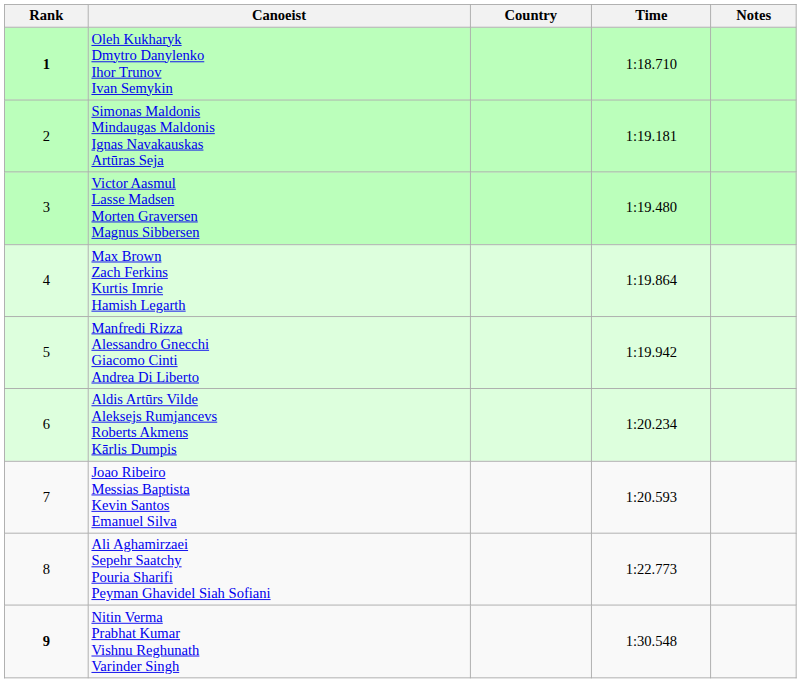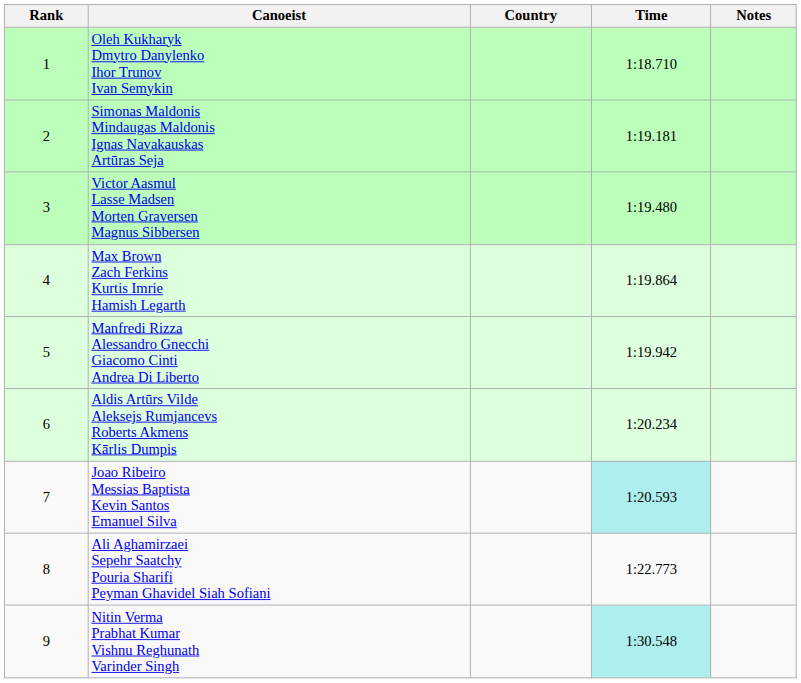Oleh Kukharyk Dmytro Danylenko Ihor Trunov Ivan Semykin | Rank: bold -> normal
Joao Ribeiro Messias Baptista Kevin Santos Emanuel Silva | Time: no background -> paleturquoise background
Nitin Verma Prabhat Kumar Vishnu Reghunath Varinder Singh | Rank: bold -> normal
Nitin Verma Prabhat Kumar Vishnu Reghunath Varinder Singh | Time: no background -> paleturquoise background
